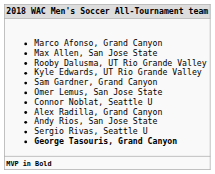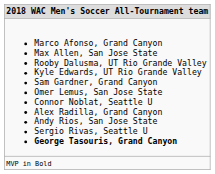MVP in Bold | column 1: bold -> normal
